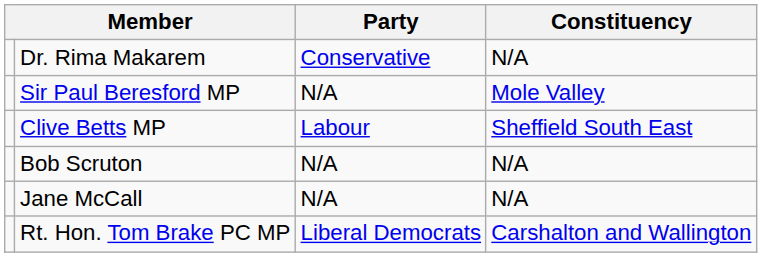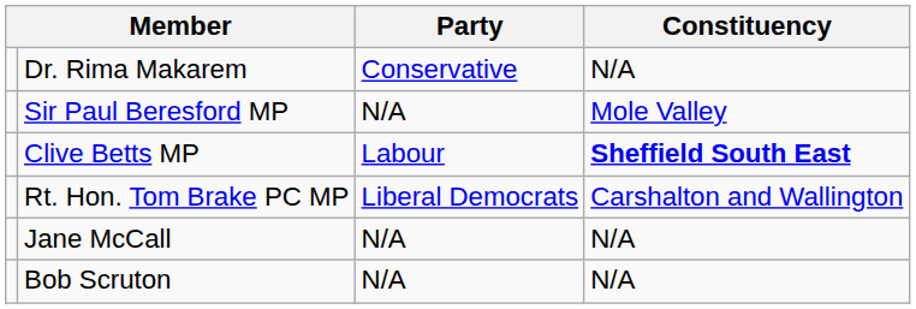Clive Betts MP | Constituency: normal -> bold
rows swapped: Rt. Hon. Tom Brake PC MP <-> Bob Scruton
